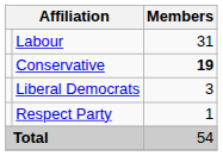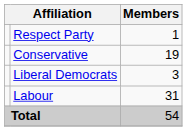rows swapped: Labour <-> Respect Party
Conservative | Members: bold -> normal
